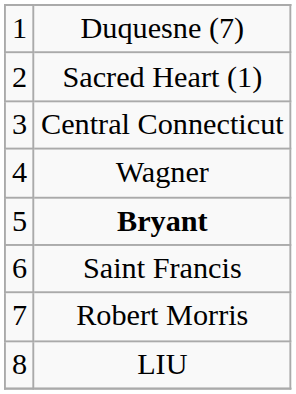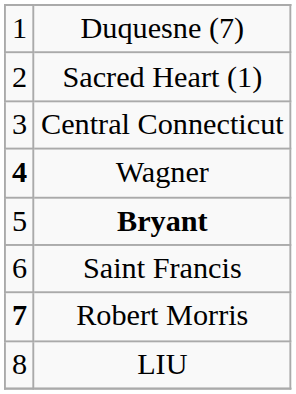Wagner | column 1: normal -> bold
Robert Morris | column 1: normal -> bold
